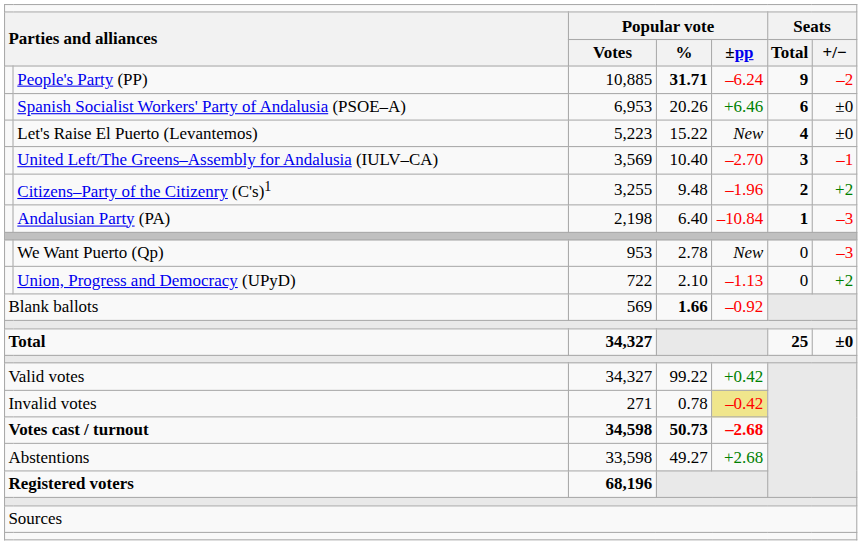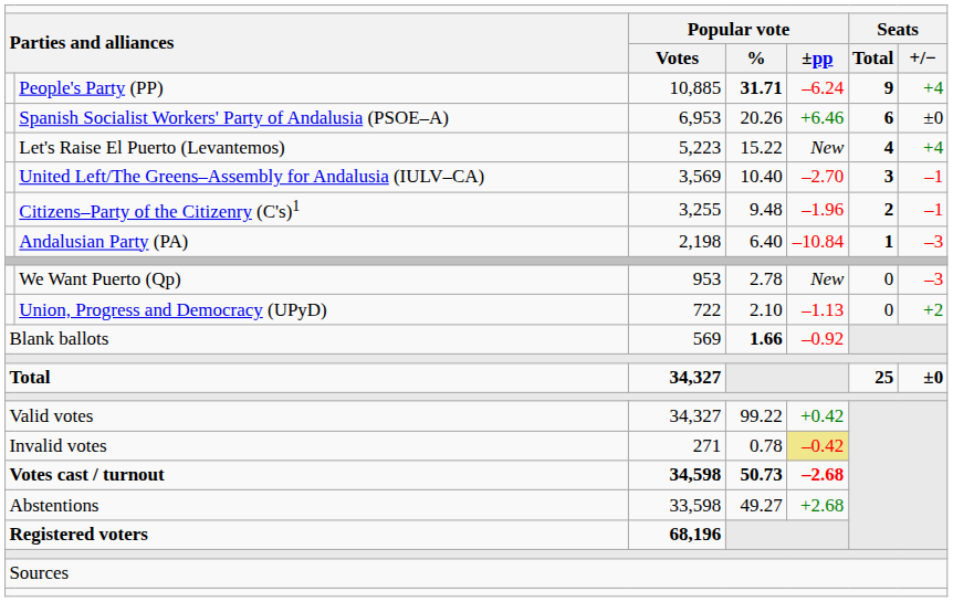People's Party (PP) | column 7: –2 -> +4
Let's Raise El Puerto (Levantemos) | column 7: ±0 -> +4
Citizens–Party of the Citizenry (C's)1 | column 7: +2 -> –1
